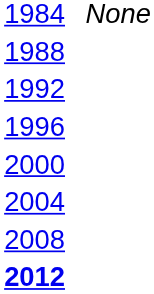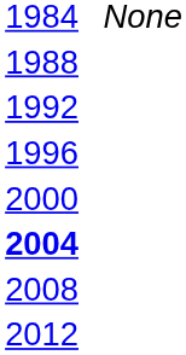2004 | column 1: normal -> bold
2012 | column 1: bold -> normal
